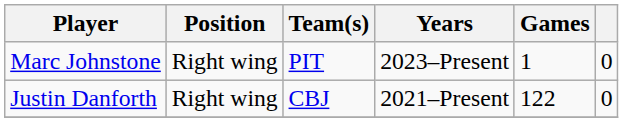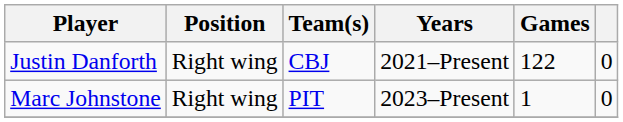rows swapped: Justin Danforth <-> Marc Johnstone
